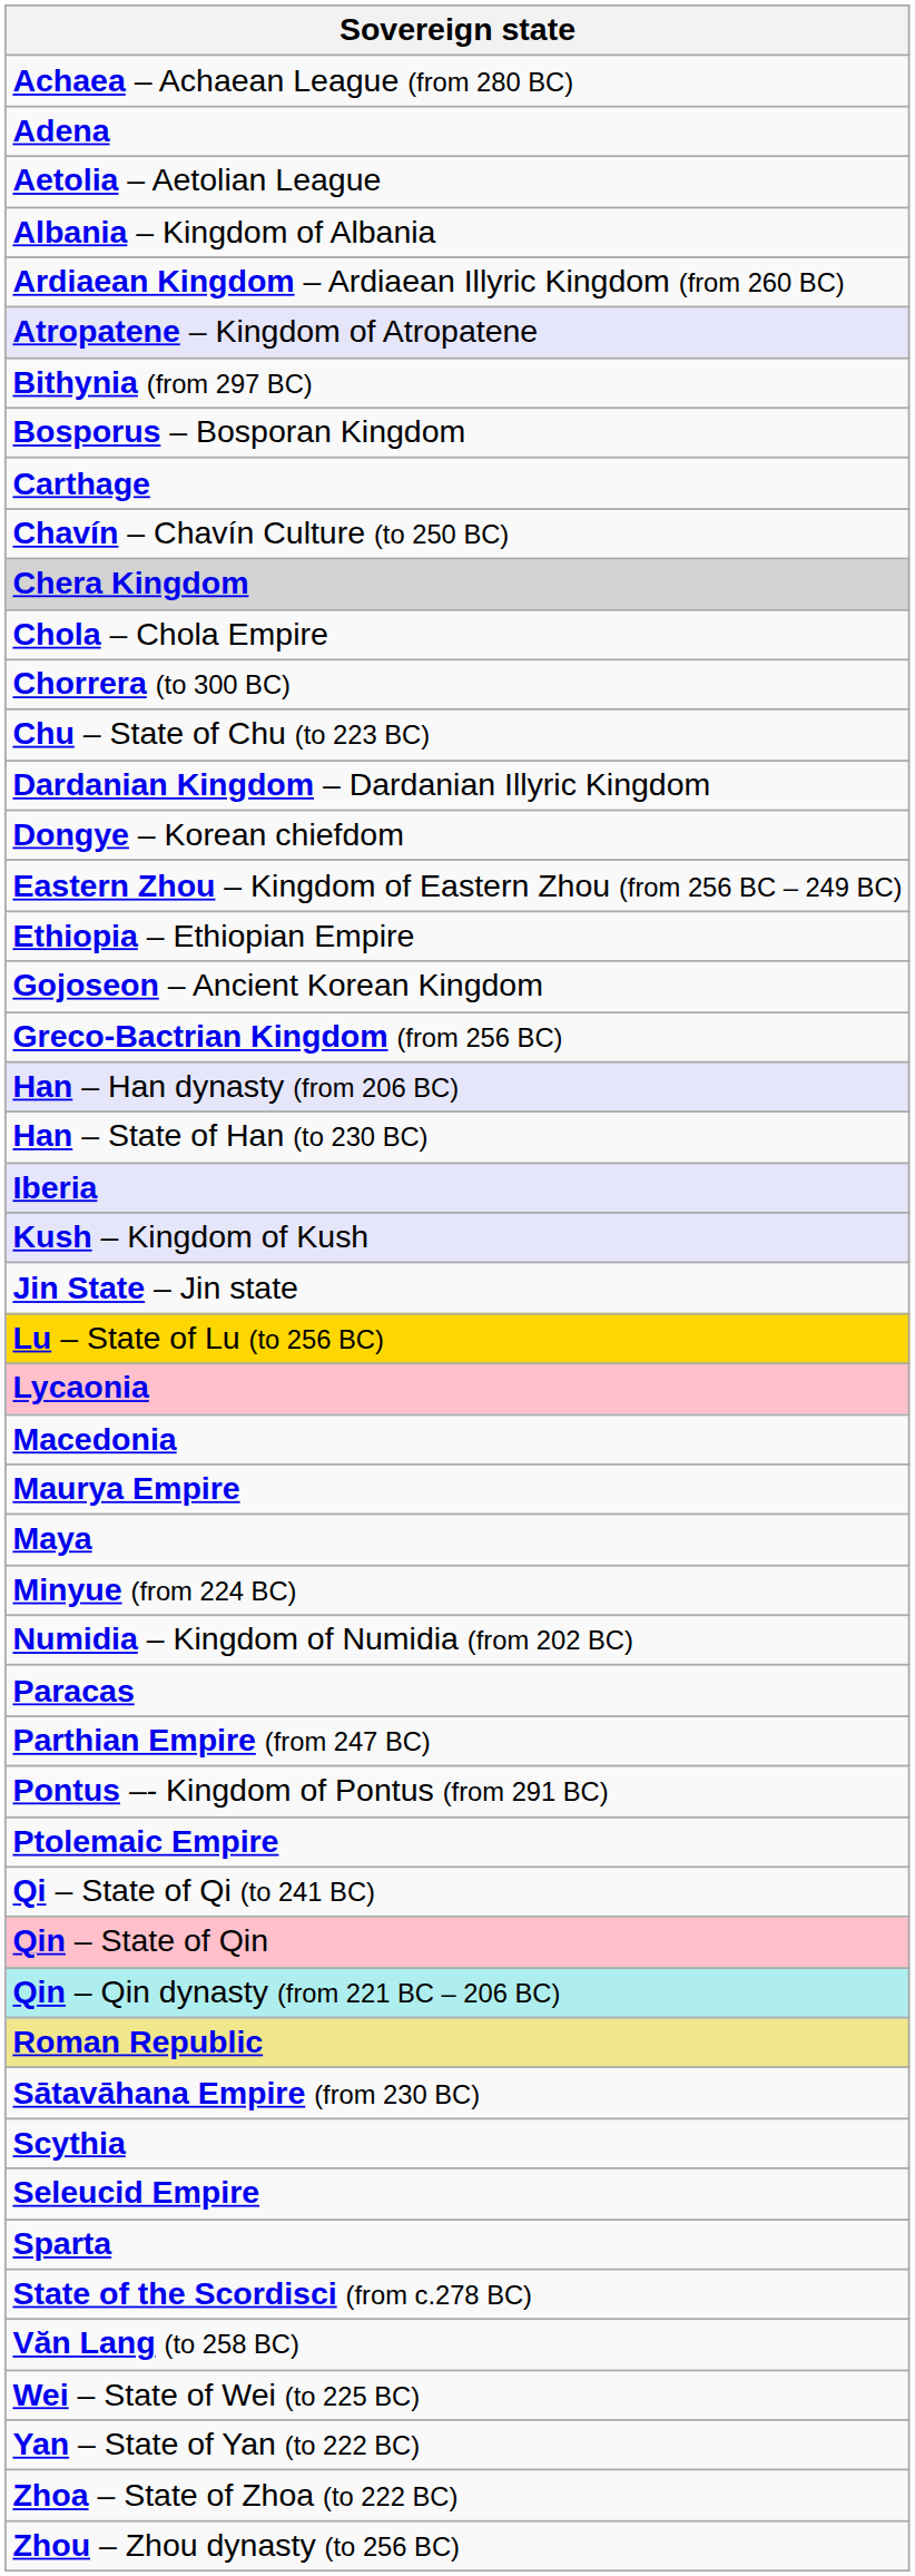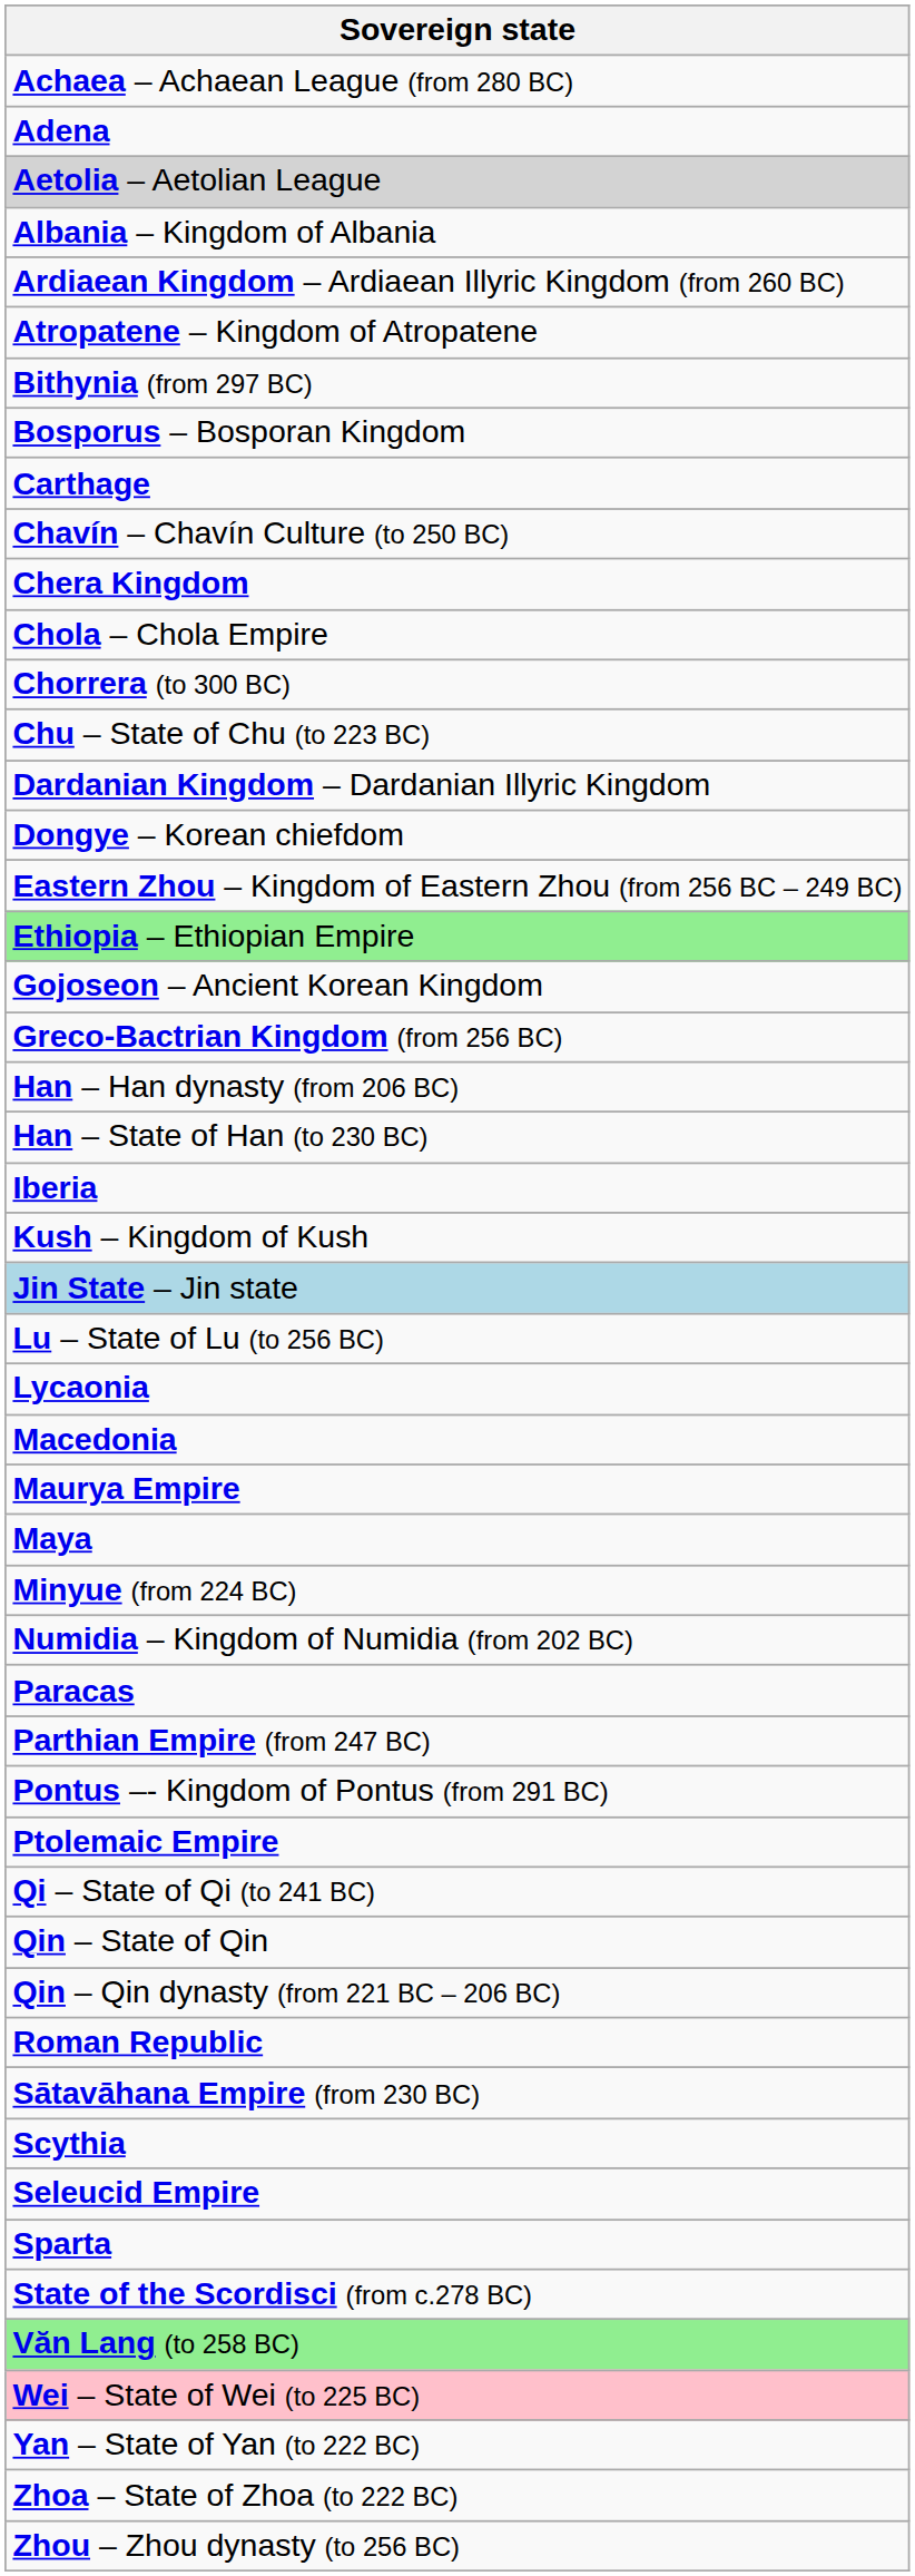row 4 | column 1: no background -> lightgrey background
row 7 | column 1: lavender background -> no background
row 12 | column 1: lightgrey background -> no background
row 19 | column 1: no background -> lightgreen background
row 22 | column 1: lavender background -> no background
row 24 | column 1: lavender background -> no background
row 25 | column 1: lavender background -> no background
row 26 | column 1: no background -> lightblue background
row 27 | column 1: gold background -> no background
row 28 | column 1: pink background -> no background
row 39 | column 1: pink background -> no background
row 40 | column 1: paleturquoise background -> no background
row 41 | column 1: khaki background -> no background
row 47 | column 1: no background -> lightgreen background
row 48 | column 1: no background -> pink background
